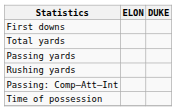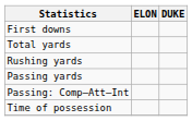rows swapped: Rushing yards <-> Passing yards
